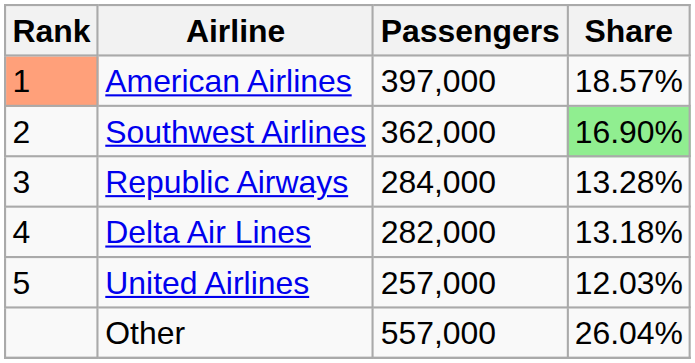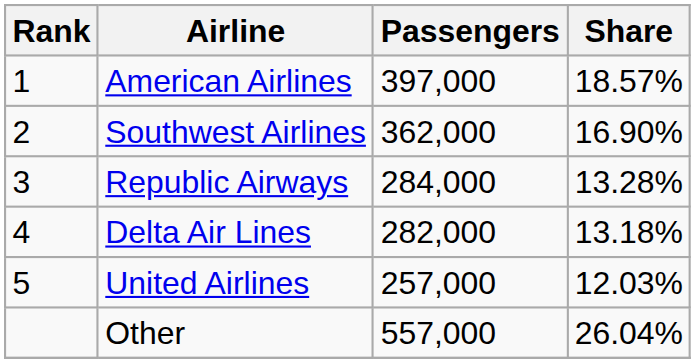American Airlines | Rank: lightsalmon background -> no background
Southwest Airlines | Share: lightgreen background -> no background
